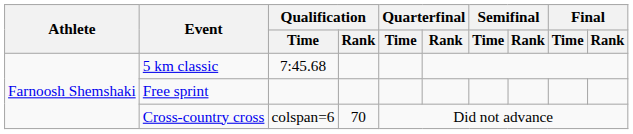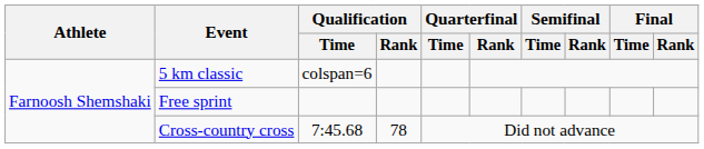5 km classic | Qualification / Time: 7:45.68 -> colspan=6
Cross-country cross | Qualification / Time: colspan=6 -> 7:45.68
Cross-country cross | Qualification / Rank: 70 -> 78
